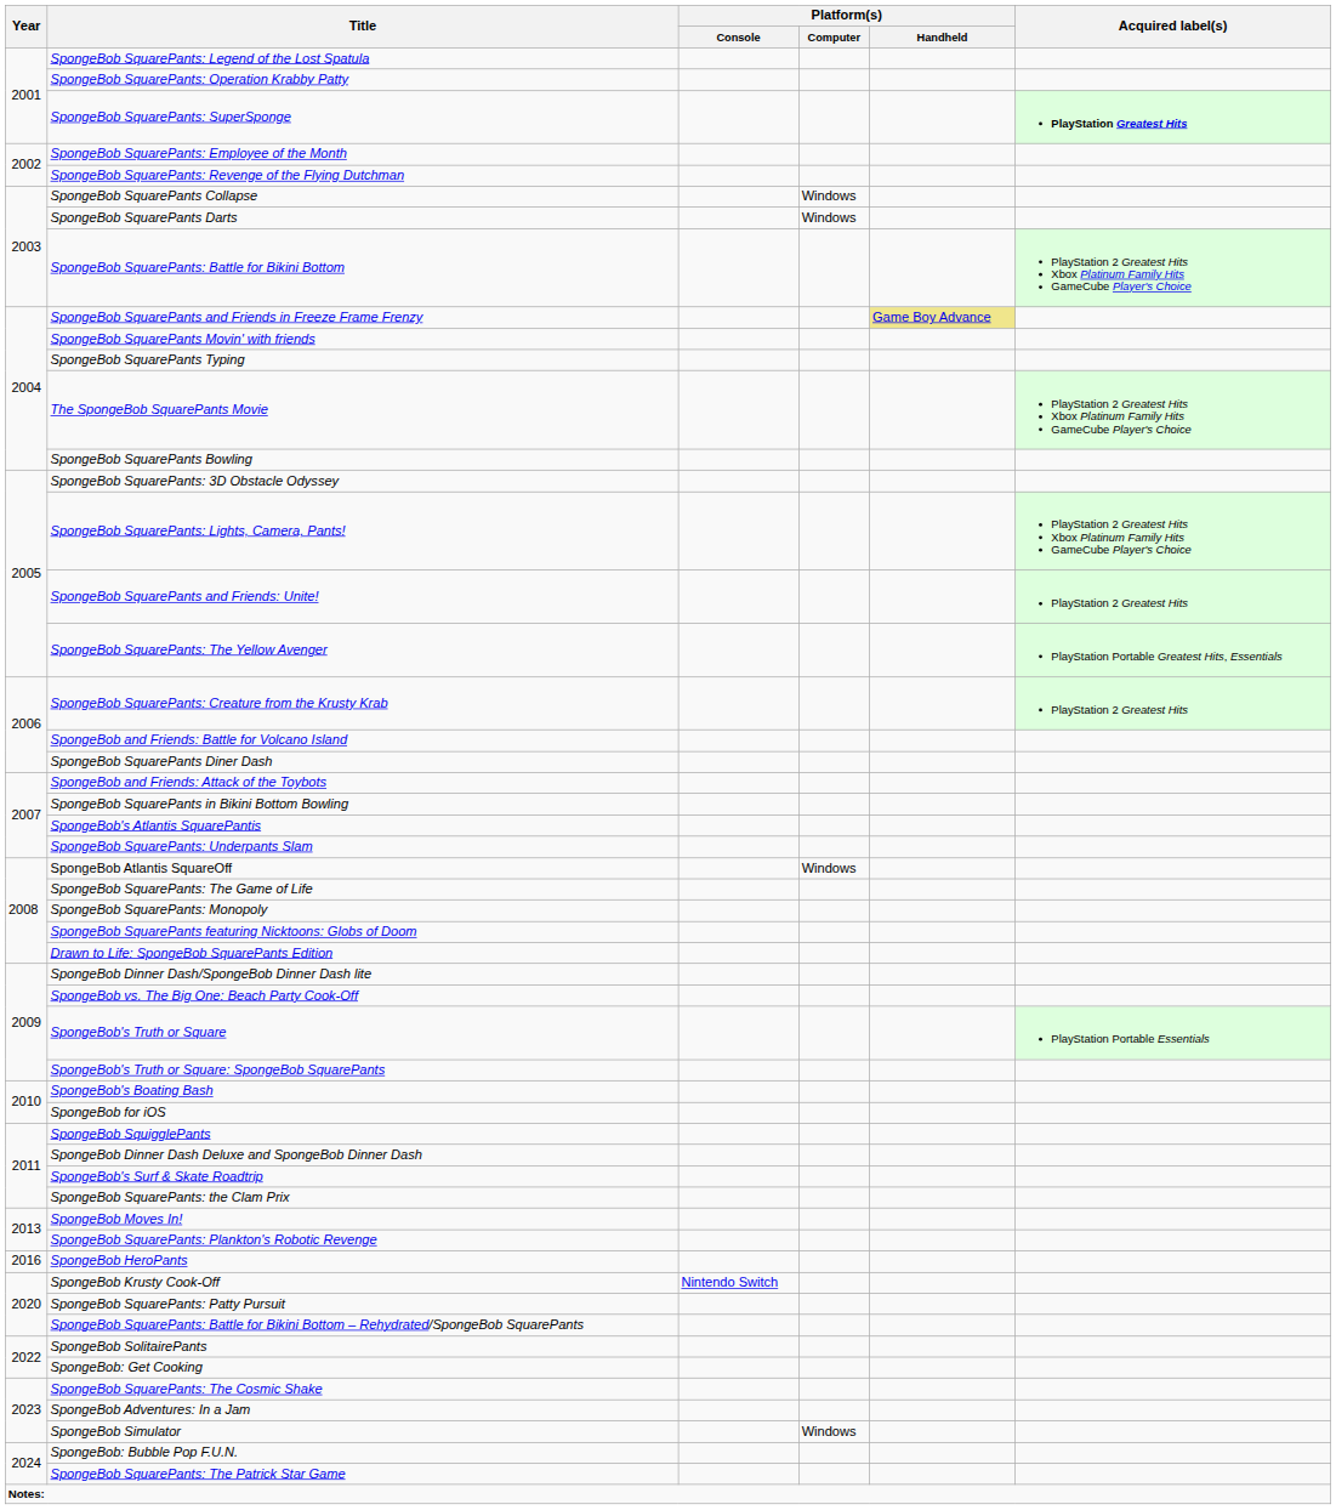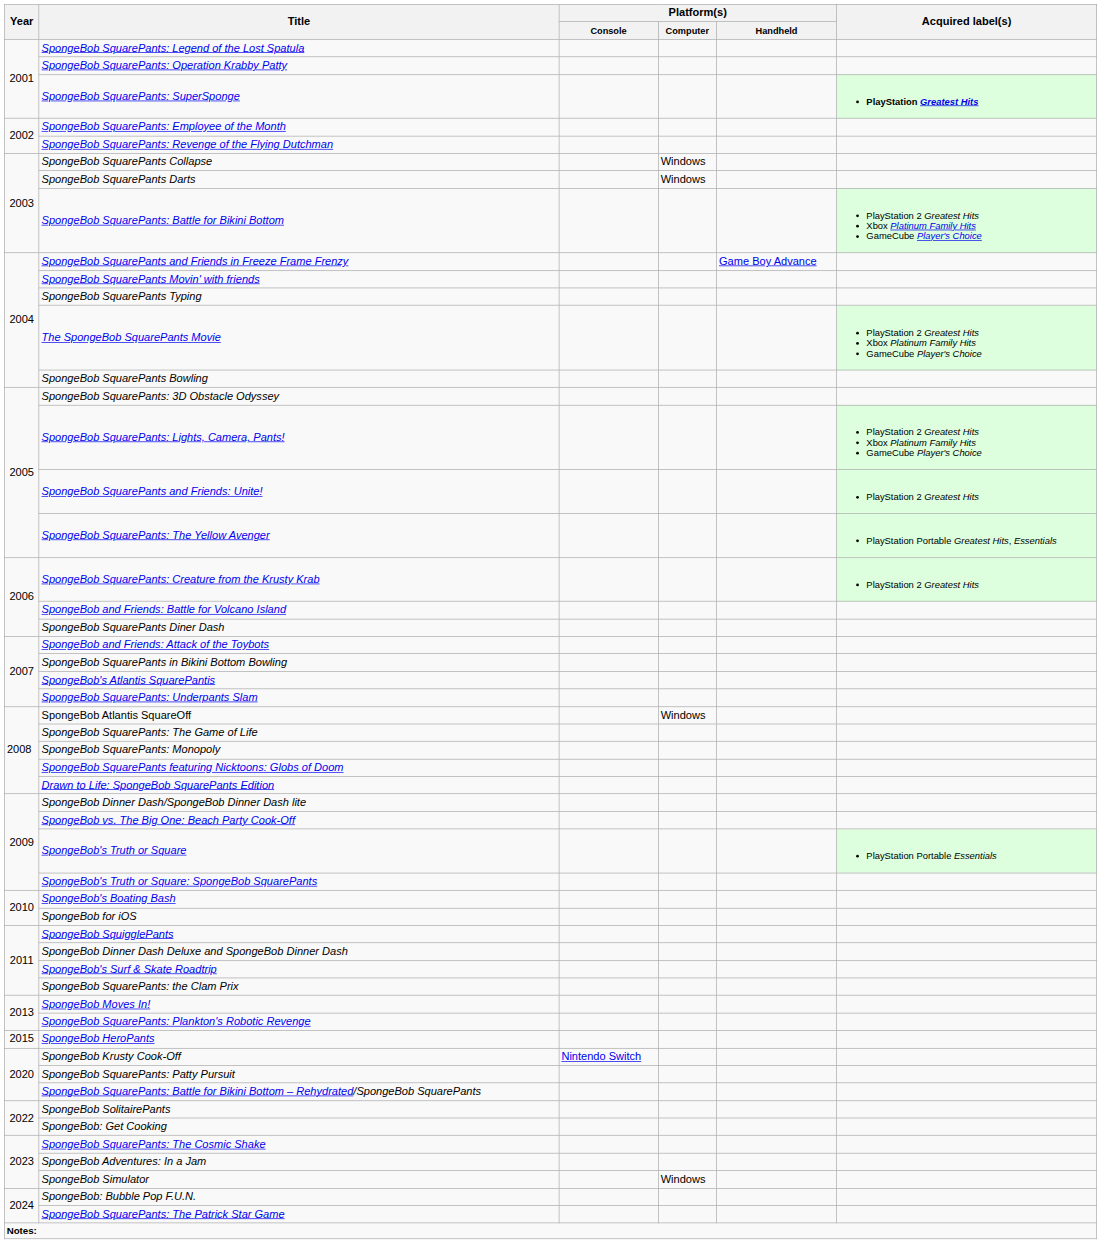SpongeBob SquarePants and Friends in Freeze Frame Frenzy | Platform(s) / Handheld: khaki background -> no background
SpongeBob HeroPants | Year: 2016 -> 2015
